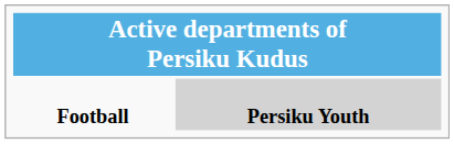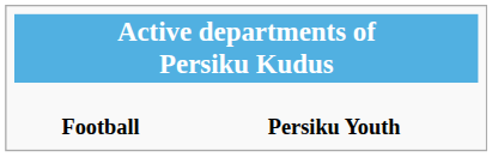Football | column 2: lightgrey background -> no background
